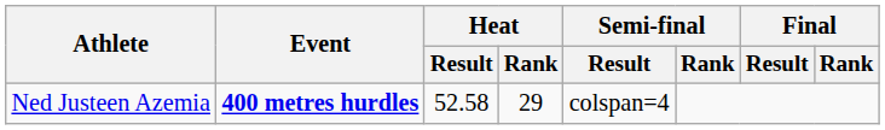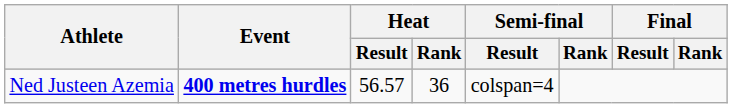Ned Justeen Azemia | Heat / Result: 52.58 -> 56.57
Ned Justeen Azemia | Heat / Rank: 29 -> 36
